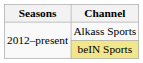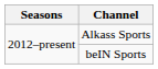beIN Sports | Channel: khaki background -> no background
